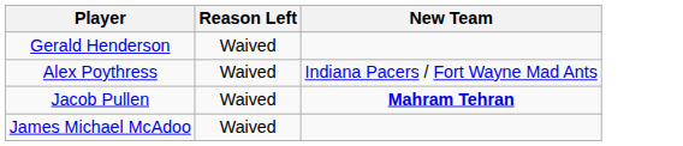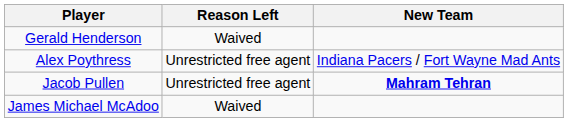Alex Poythress | Reason Left: Waived -> Unrestricted free agent
Jacob Pullen | Reason Left: Waived -> Unrestricted free agent
